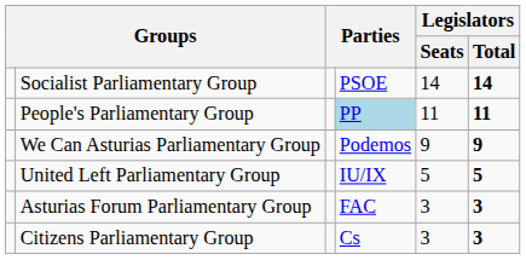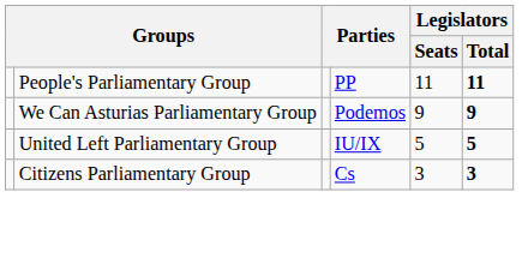- row: Socialist Parliamentary Group | PSOE | 14 | 14
People's Parliamentary Group | column 4: lightblue background -> no background
- row: Asturias Forum Parliamentary Group | FAC | 3 | 3
